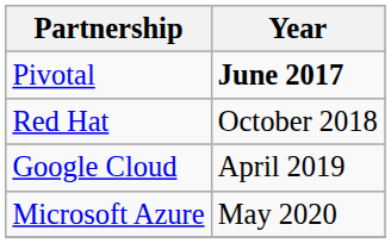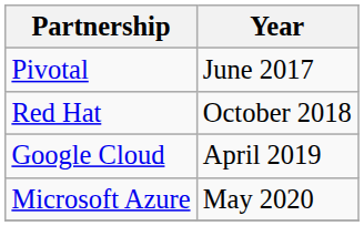Pivotal | Year: bold -> normal
